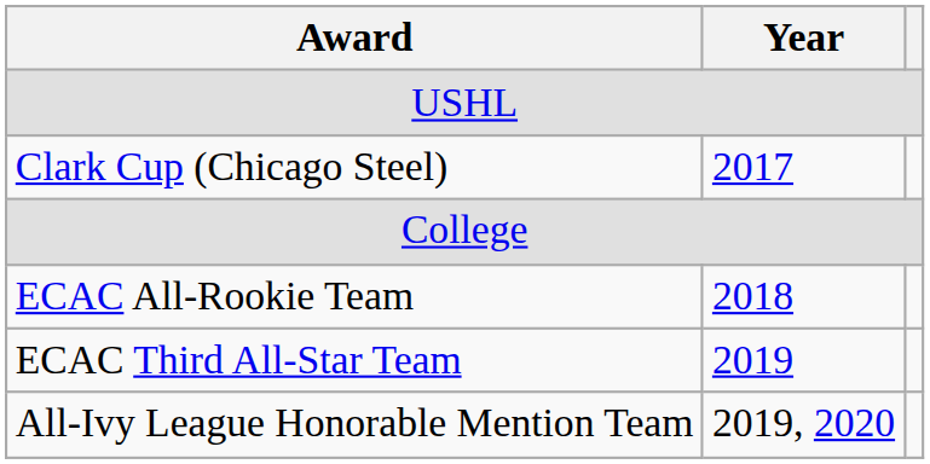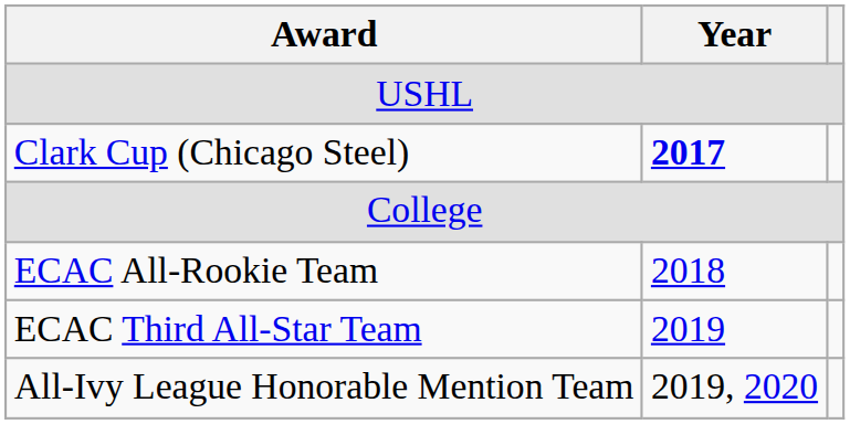Clark Cup (Chicago Steel) | Year: normal -> bold
